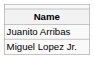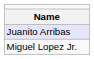row 3 | column 1: no background -> lavender background
